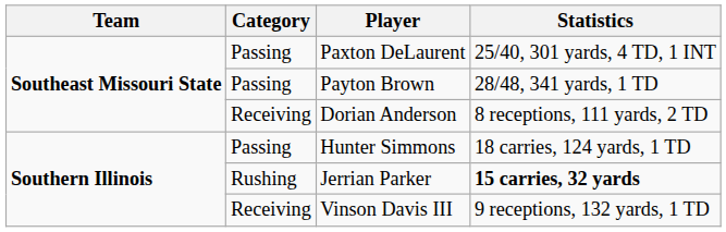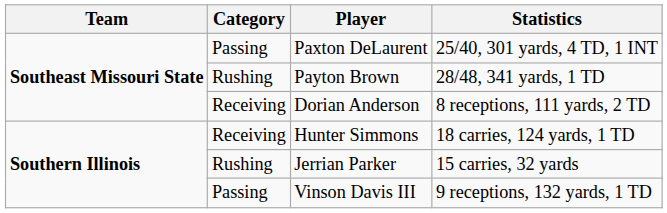Payton Brown | Category: Passing -> Rushing
Hunter Simmons | Category: Passing -> Receiving
Jerrian Parker | Statistics: bold -> normal
Vinson Davis III | Category: Receiving -> Passing
